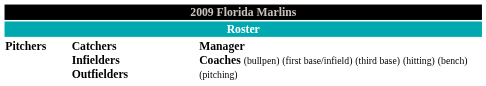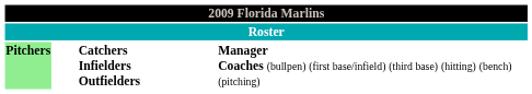Pitchers | column 1: no background -> lightgreen background
